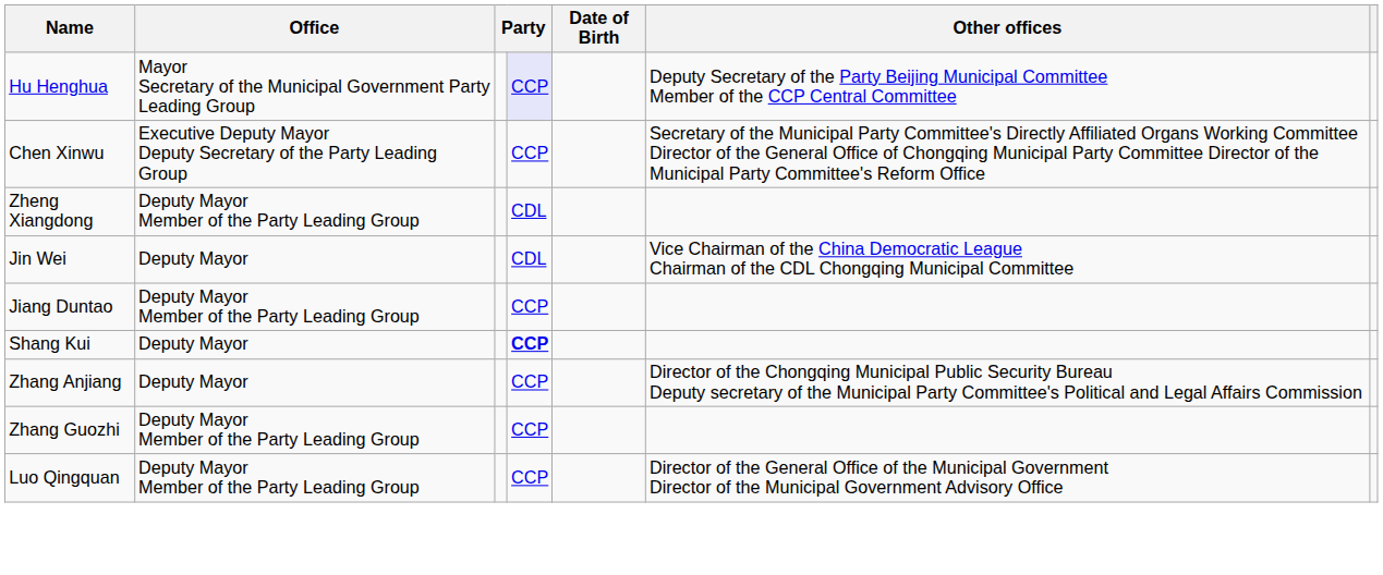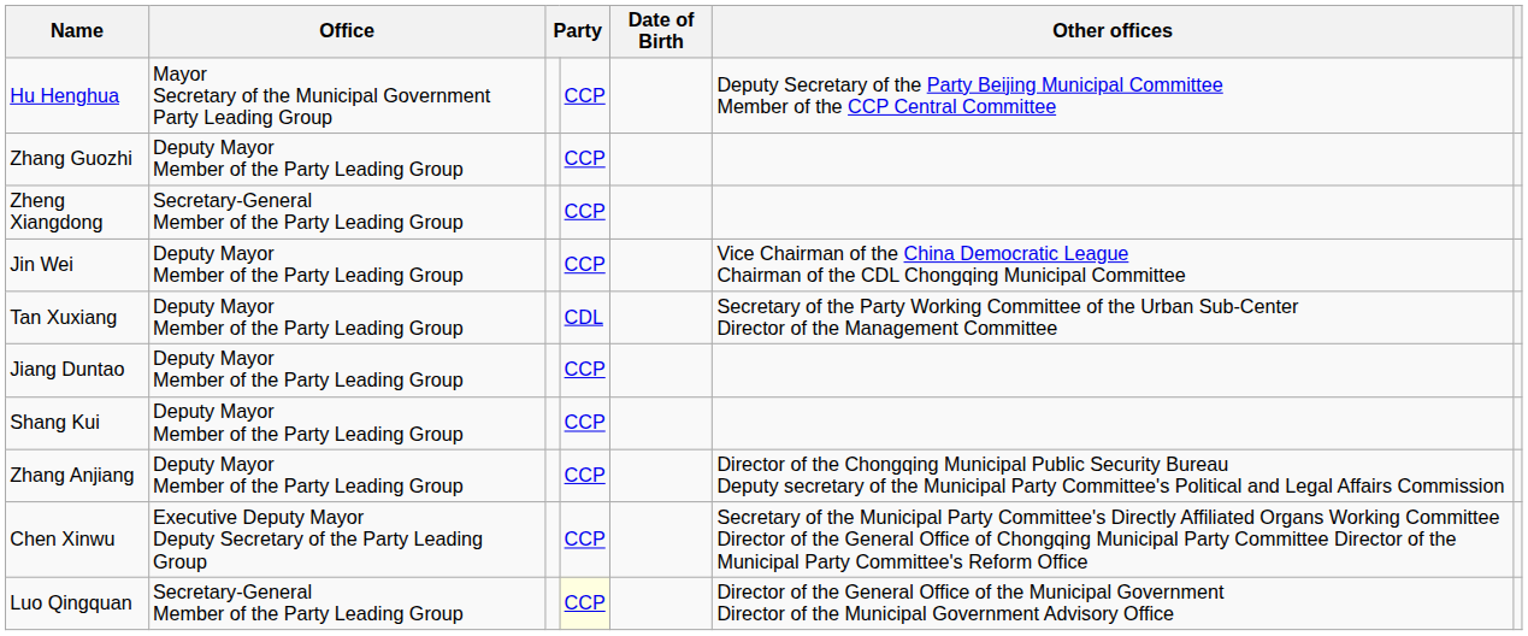Hu Henghua | column 4: lavender background -> no background
rows swapped: Chen Xinwu <-> Zhang Guozhi
Zheng Xiangdong | Office: Deputy Mayor Member of the Party Leading Group -> Secretary-General Member of the Party Leading Group
Zheng Xiangdong | column 4: CDL -> CCP
Jin Wei | Office: Deputy Mayor -> Deputy Mayor Member of the Party Leading Group
Jin Wei | column 4: CDL -> CCP
+ row: Tan Xuxiang | Deputy Mayor Member of the Party Leading Group | CDL | Secretary of the Party Working Committee of the Urban Sub-Center Director of the Management Committee
Shang Kui | Office: Deputy Mayor -> Deputy Mayor Member of the Party Leading Group
Shang Kui | column 4: bold -> normal
Zhang Anjiang | Office: Deputy Mayor -> Deputy Mayor Member of the Party Leading Group
Luo Qingquan | Office: Deputy Mayor Member of the Party Leading Group -> Secretary-General Member of the Party Leading Group
Luo Qingquan | column 4: no background -> lightyellow background
